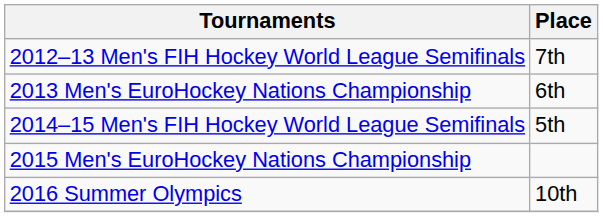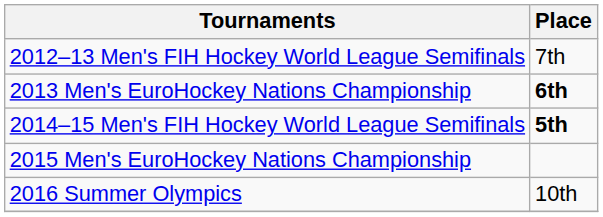2013 Men's EuroHockey Nations Championship | Place: normal -> bold
2014–15 Men's FIH Hockey World League Semifinals | Place: normal -> bold
